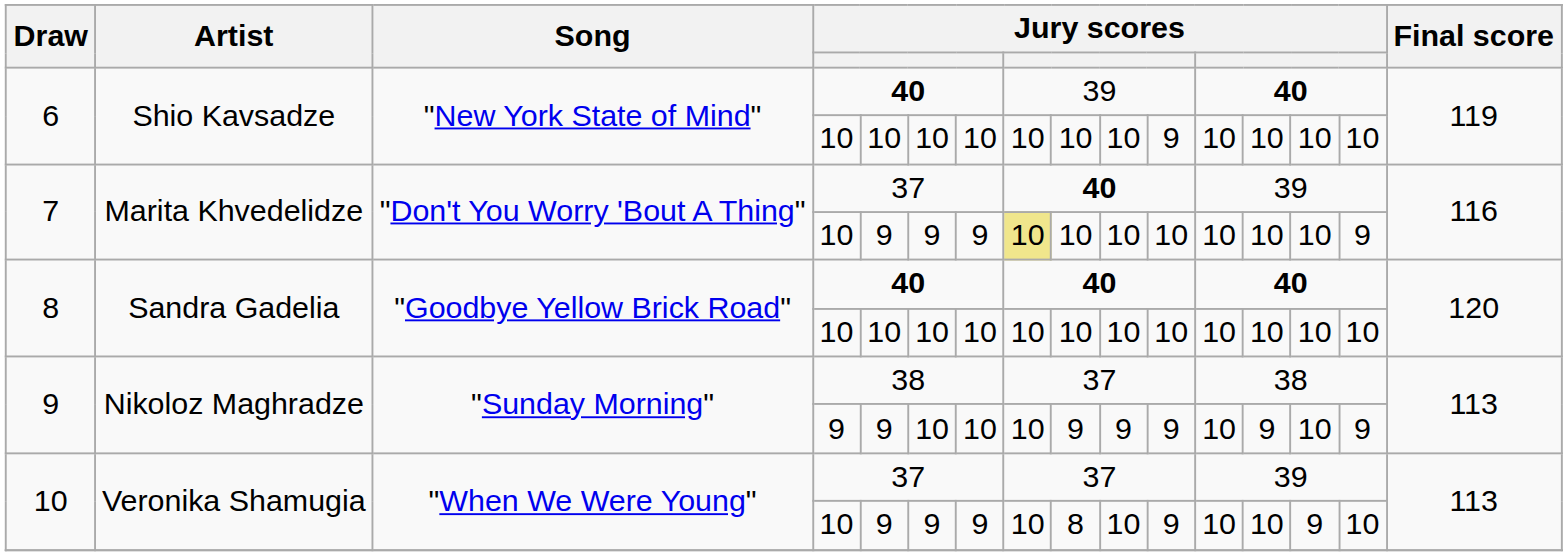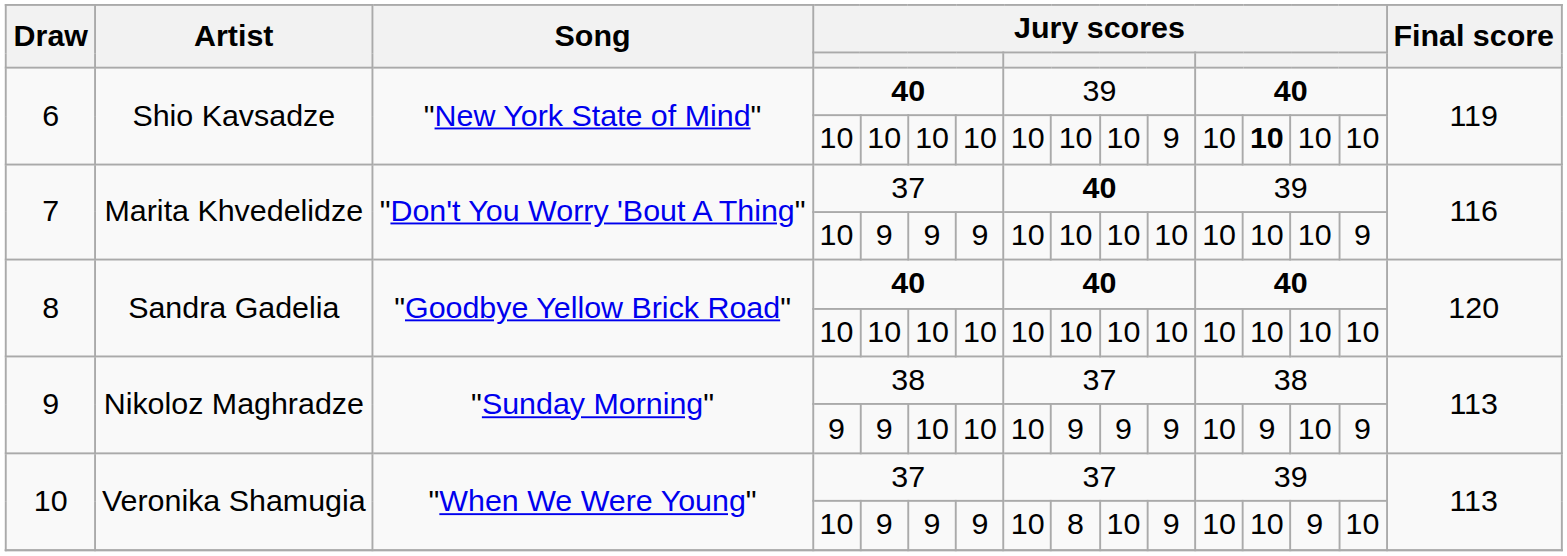6 / 10 | column 13: normal -> bold
7 / 10 | column 8: khaki background -> no background
